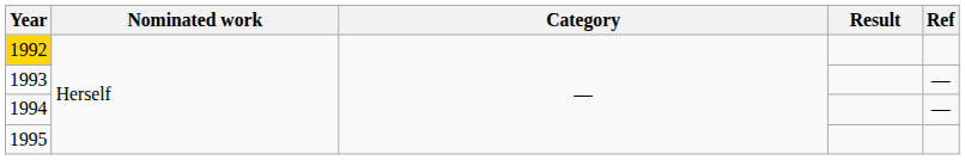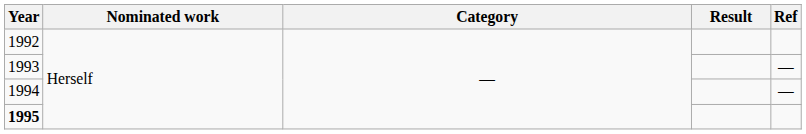1992 | Year: gold background -> no background
1995 | Year: normal -> bold
